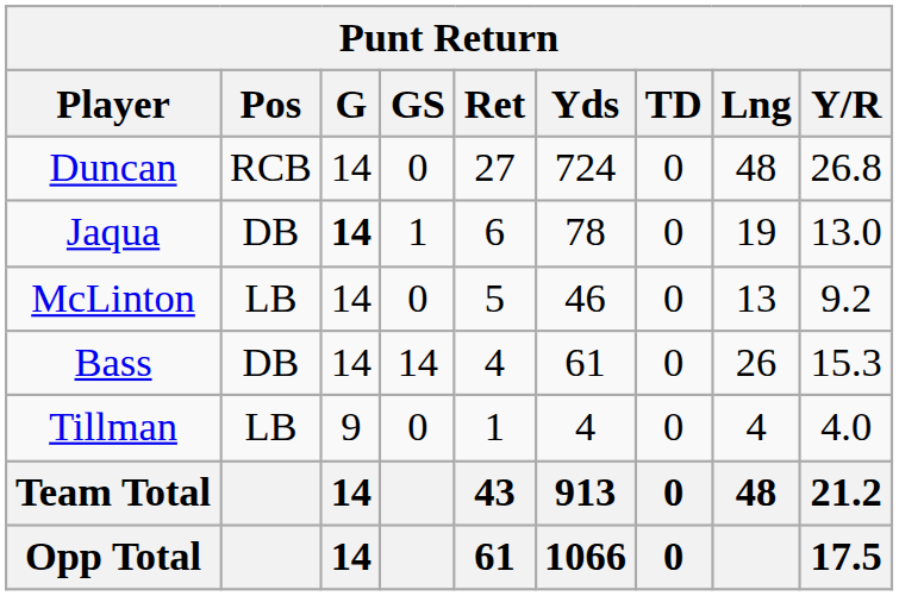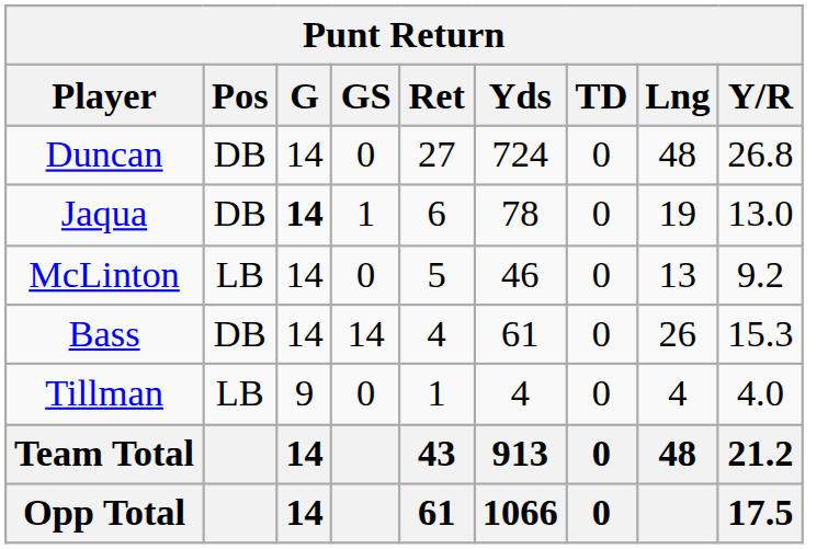Duncan | Pos: RCB -> DB
